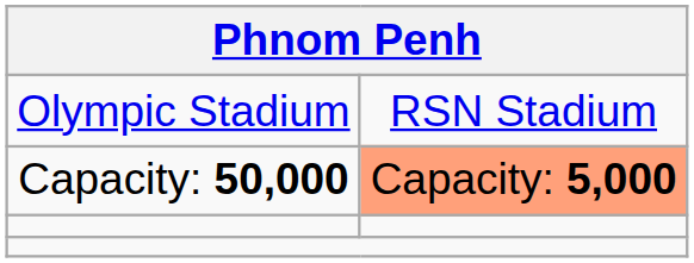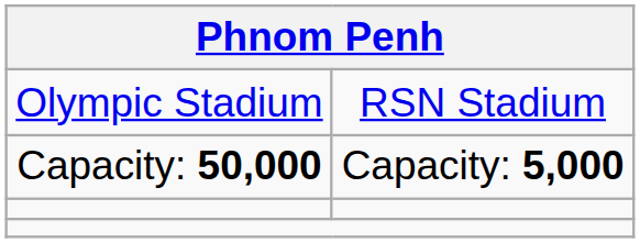row 3 | column 2: lightsalmon background -> no background
